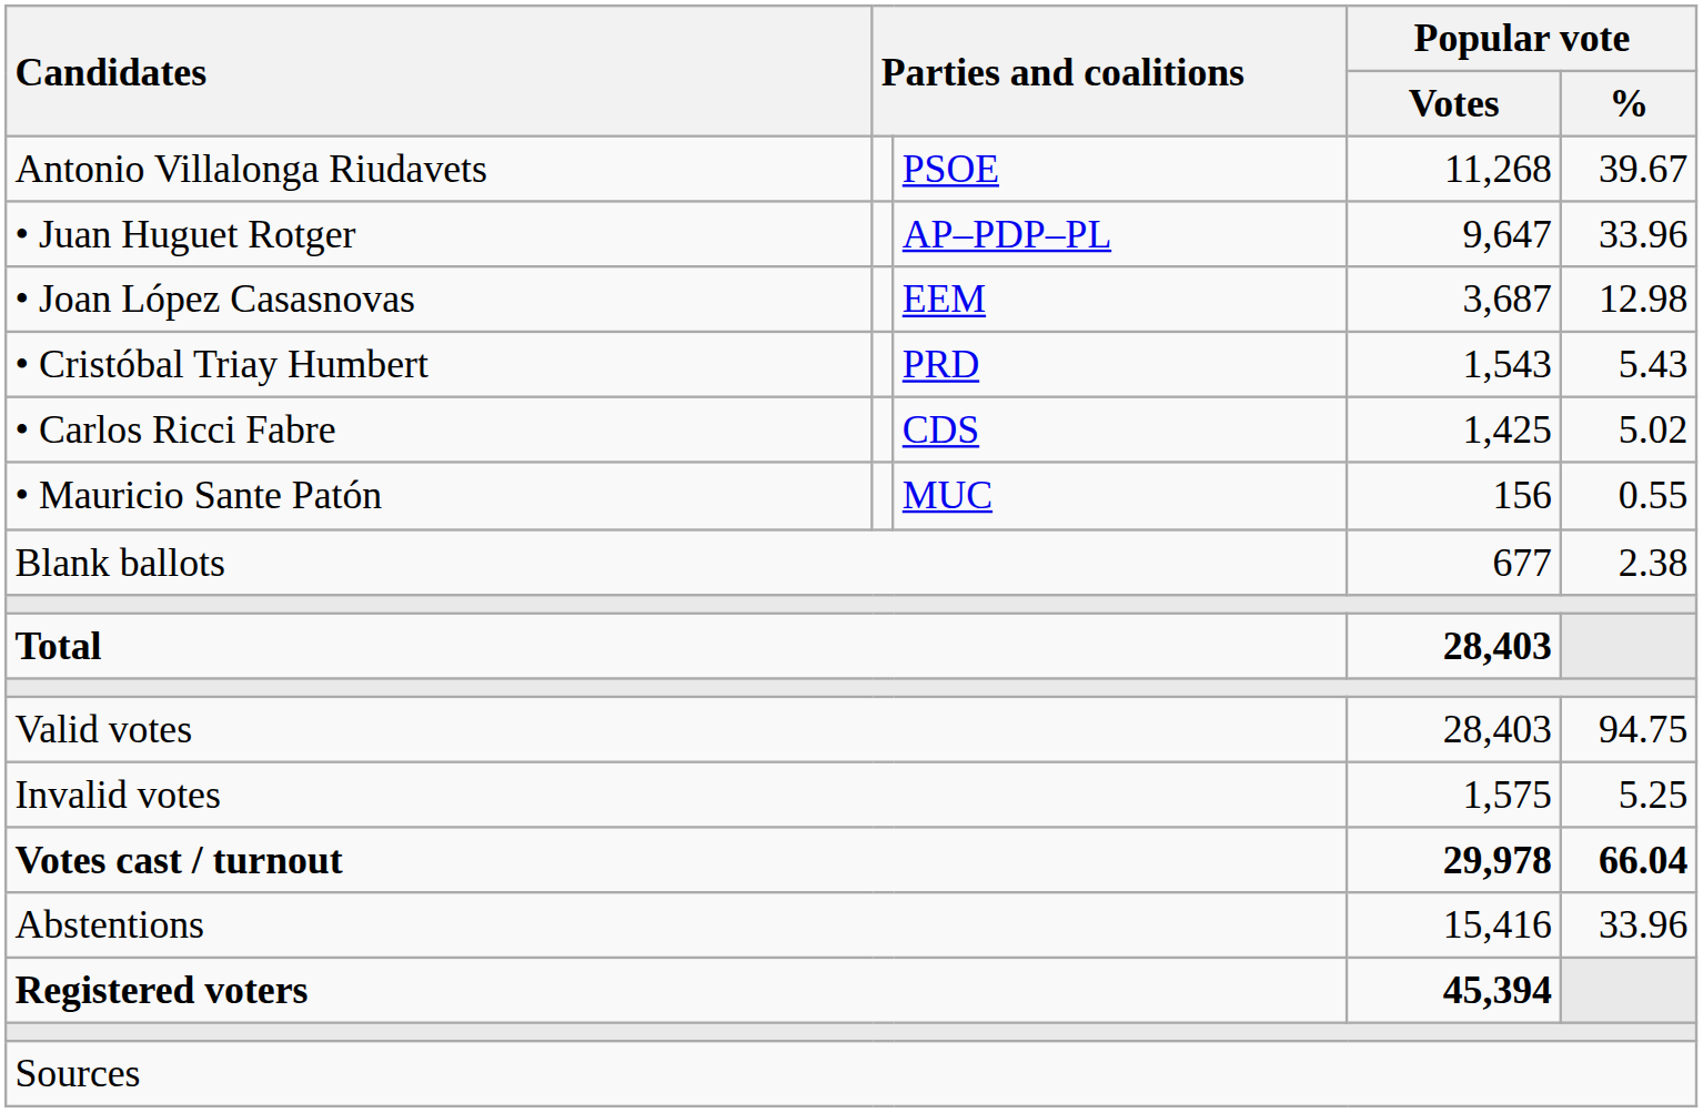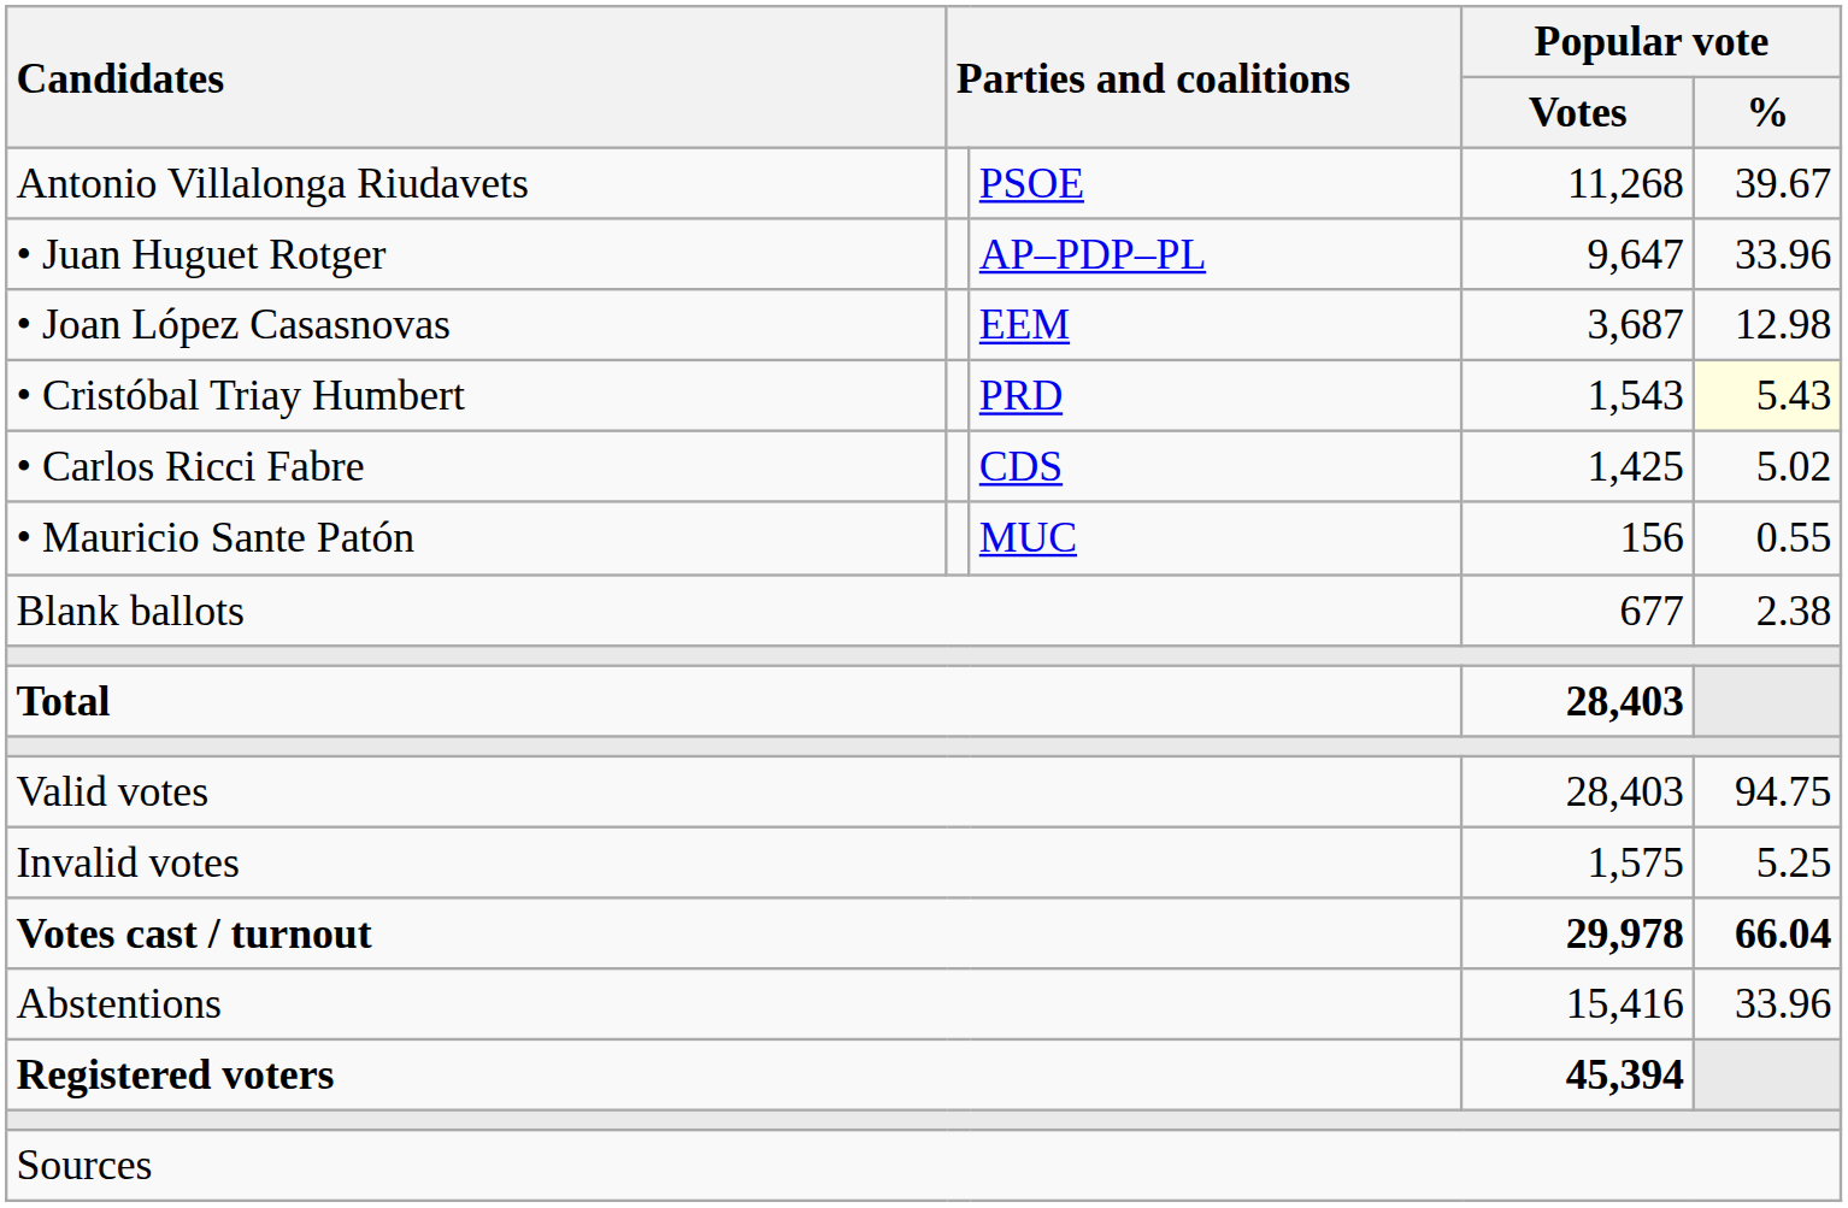• Cristóbal Triay Humbert | Popular vote / %: no background -> lightyellow background
